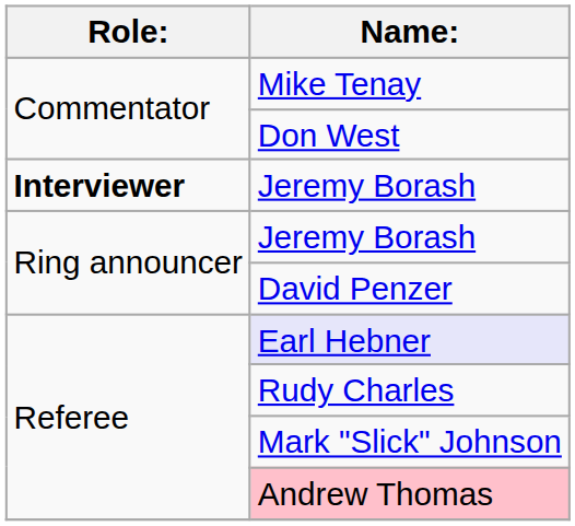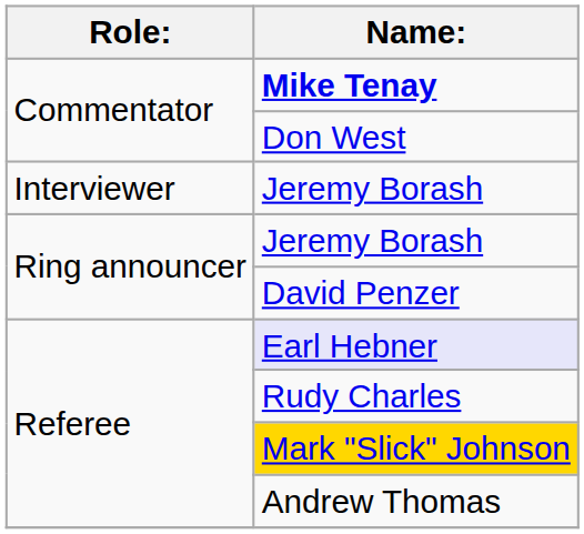row 2 | Name:: normal -> bold
row 4 | Role:: bold -> normal
row 9 | Name:: no background -> gold background
row 10 | Name:: pink background -> no background
